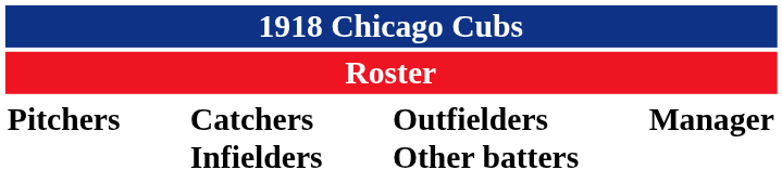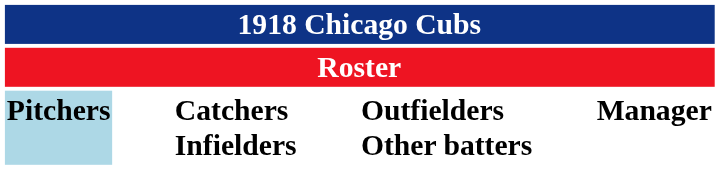Pitchers | column 1: no background -> lightblue background
